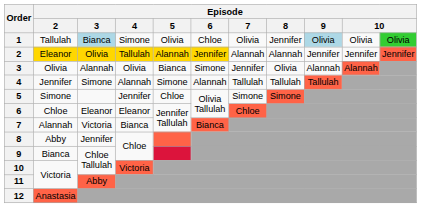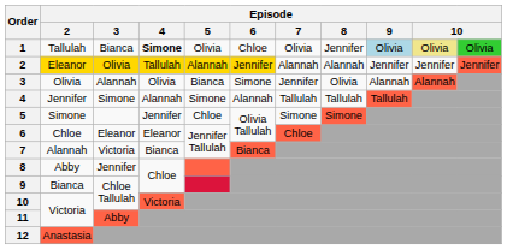1 | Episode / 3: lightblue background -> no background
1 | Episode / 4: normal -> bold
1 | column 10: no background -> khaki background
